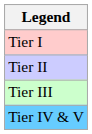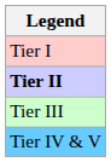row 3 | column 1: normal -> bold
